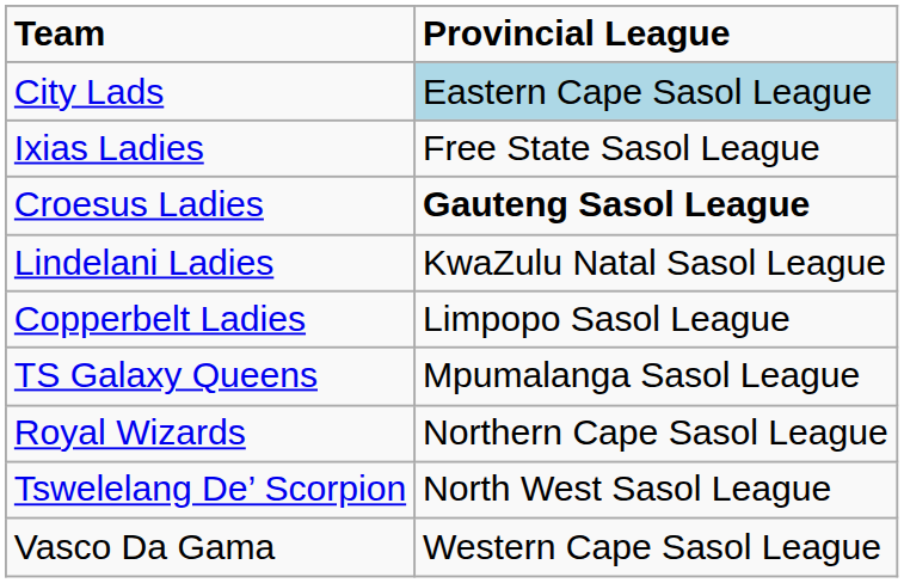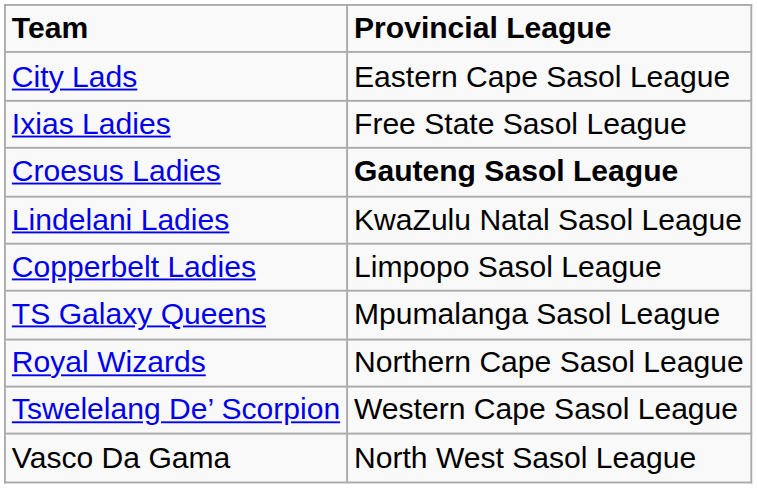City Lads | Provincial League: lightblue background -> no background
Tswelelang De’ Scorpion | Provincial League: North West Sasol League -> Western Cape Sasol League
Vasco Da Gama | Provincial League: Western Cape Sasol League -> North West Sasol League
